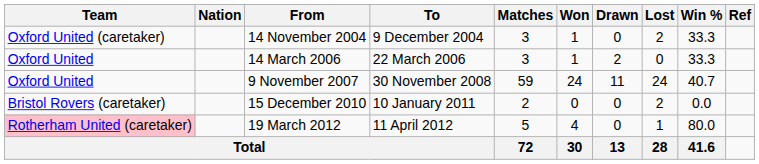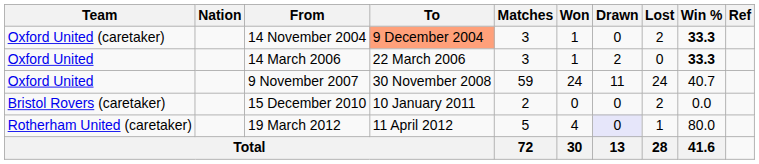14 November 2004 | To: no background -> lightsalmon background
14 November 2004 | Win %: normal -> bold
14 March 2006 | Win %: normal -> bold
19 March 2012 | Team: pink background -> no background
19 March 2012 | Drawn: no background -> lavender background
